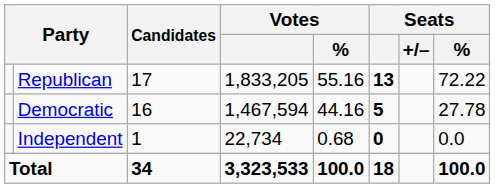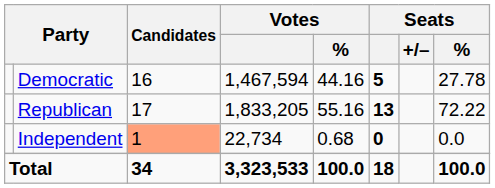rows swapped: Republican <-> Democratic
Independent | Candidates: no background -> lightsalmon background
